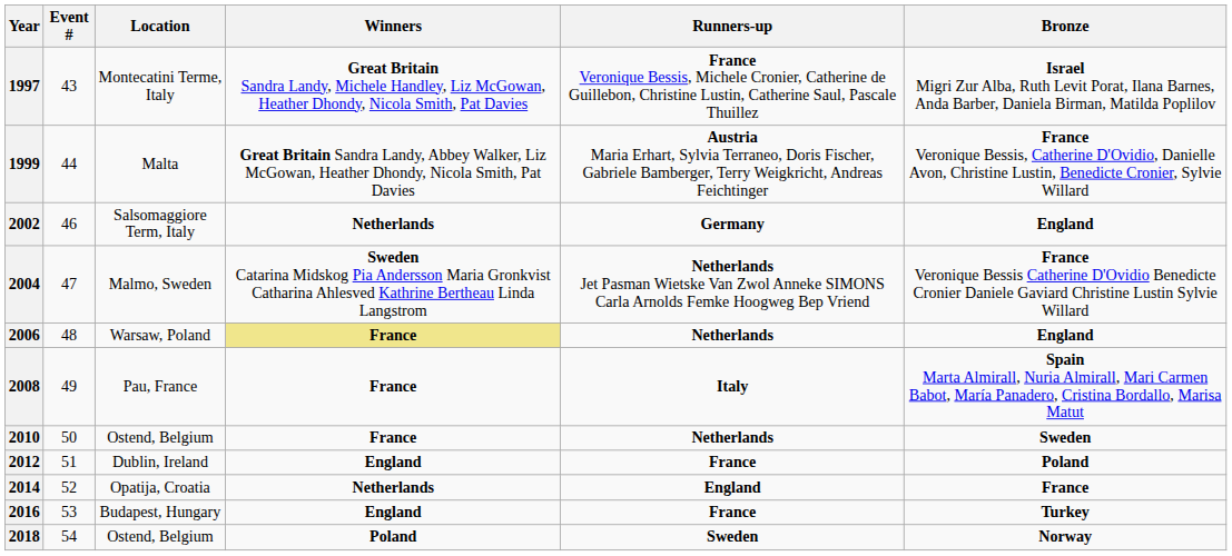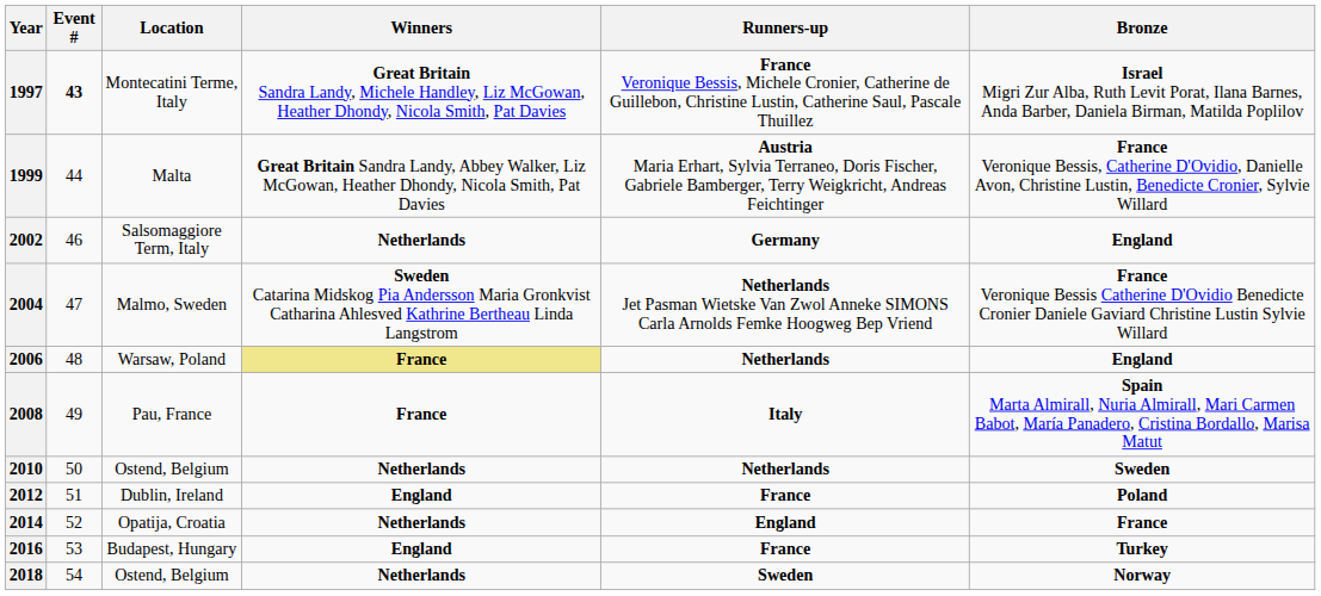1997 | Event #: normal -> bold
2010 | Winners: France -> Netherlands
2018 | Winners: Poland -> Netherlands
